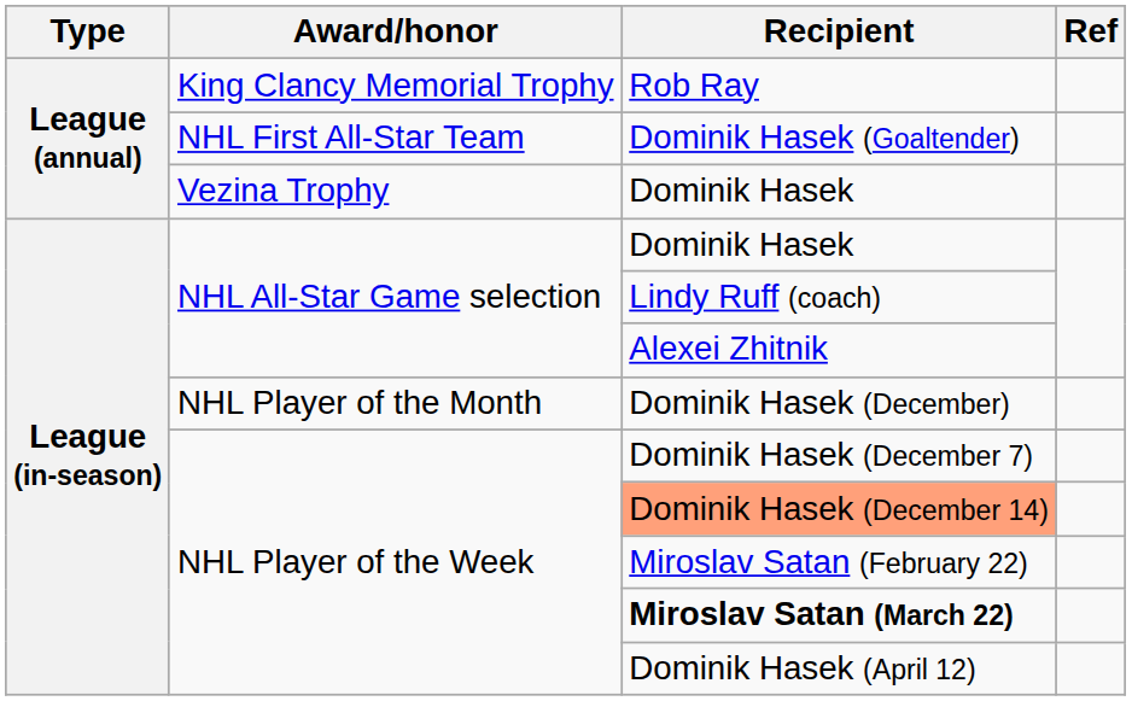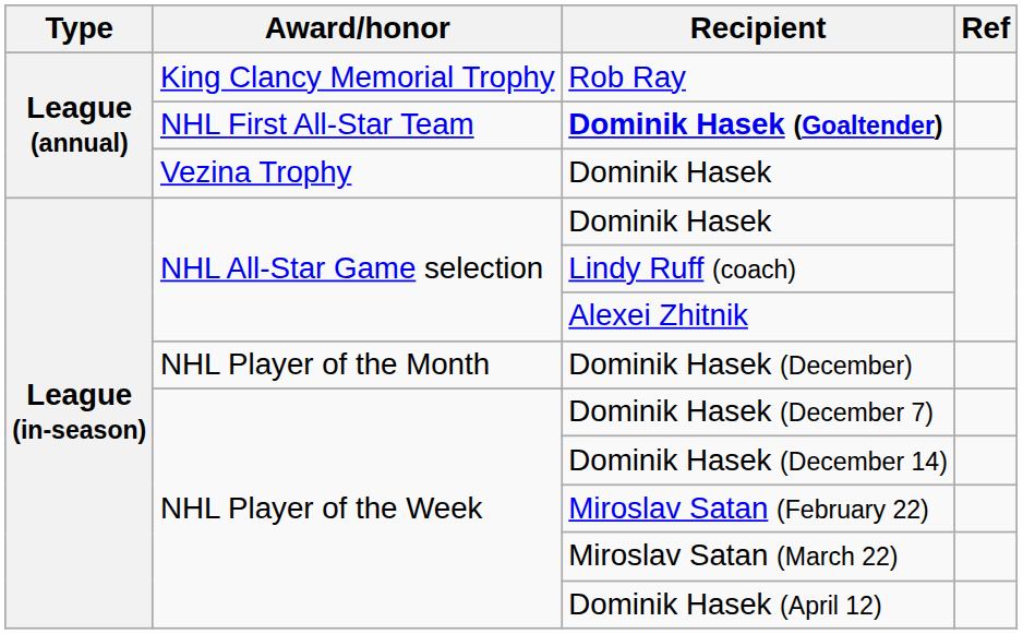Dominik Hasek (Goaltender) | Recipient: normal -> bold
Dominik Hasek (December 14) | Recipient: lightsalmon background -> no background
Miroslav Satan (March 22) | Recipient: bold -> normal
